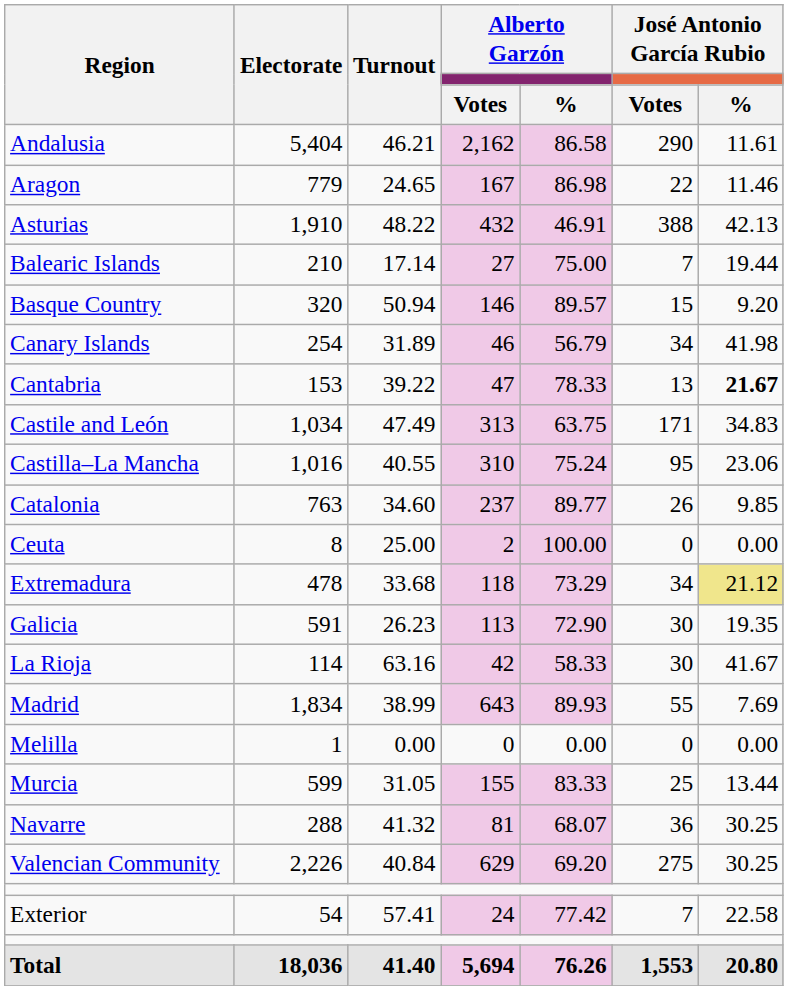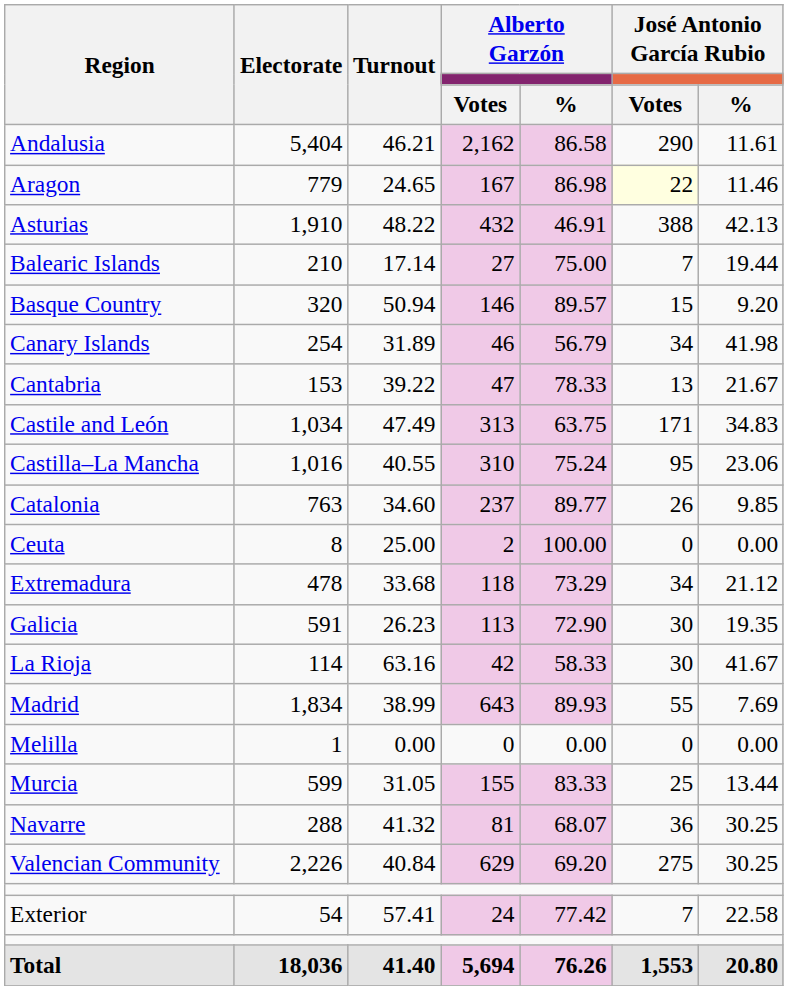Aragon | José Antonio García Rubio / Votes: no background -> lightyellow background
Cantabria | José Antonio García Rubio / %: bold -> normal
Extremadura | José Antonio García Rubio / %: khaki background -> no background
